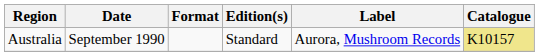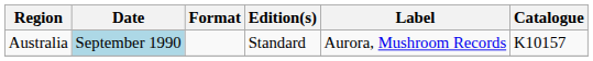Australia | Date: no background -> lightblue background
Australia | Catalogue: khaki background -> no background
